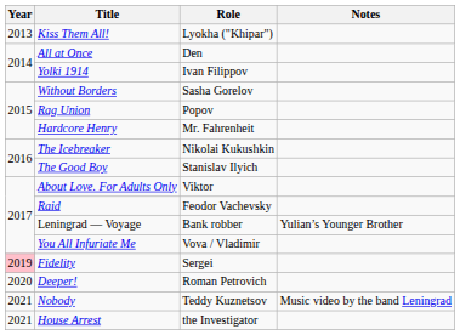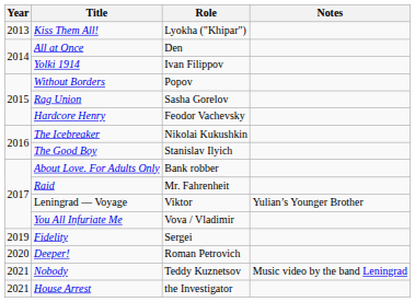Without Borders | Role: Sasha Gorelov -> Popov
Rag Union | Role: Popov -> Sasha Gorelov
Hardcore Henry | Role: Mr. Fahrenheit -> Feodor Vachevsky
About Love. For Adults Only | Role: Viktor -> Bank robber
Raid | Role: Feodor Vachevsky -> Mr. Fahrenheit
Leningrad — Voyage | Role: Bank robber -> Viktor
Fidelity | Year: pink background -> no background
